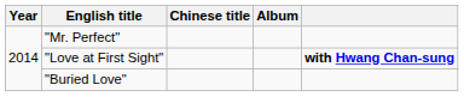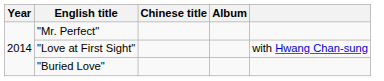"Love at First Sight" | column 5: bold -> normal
